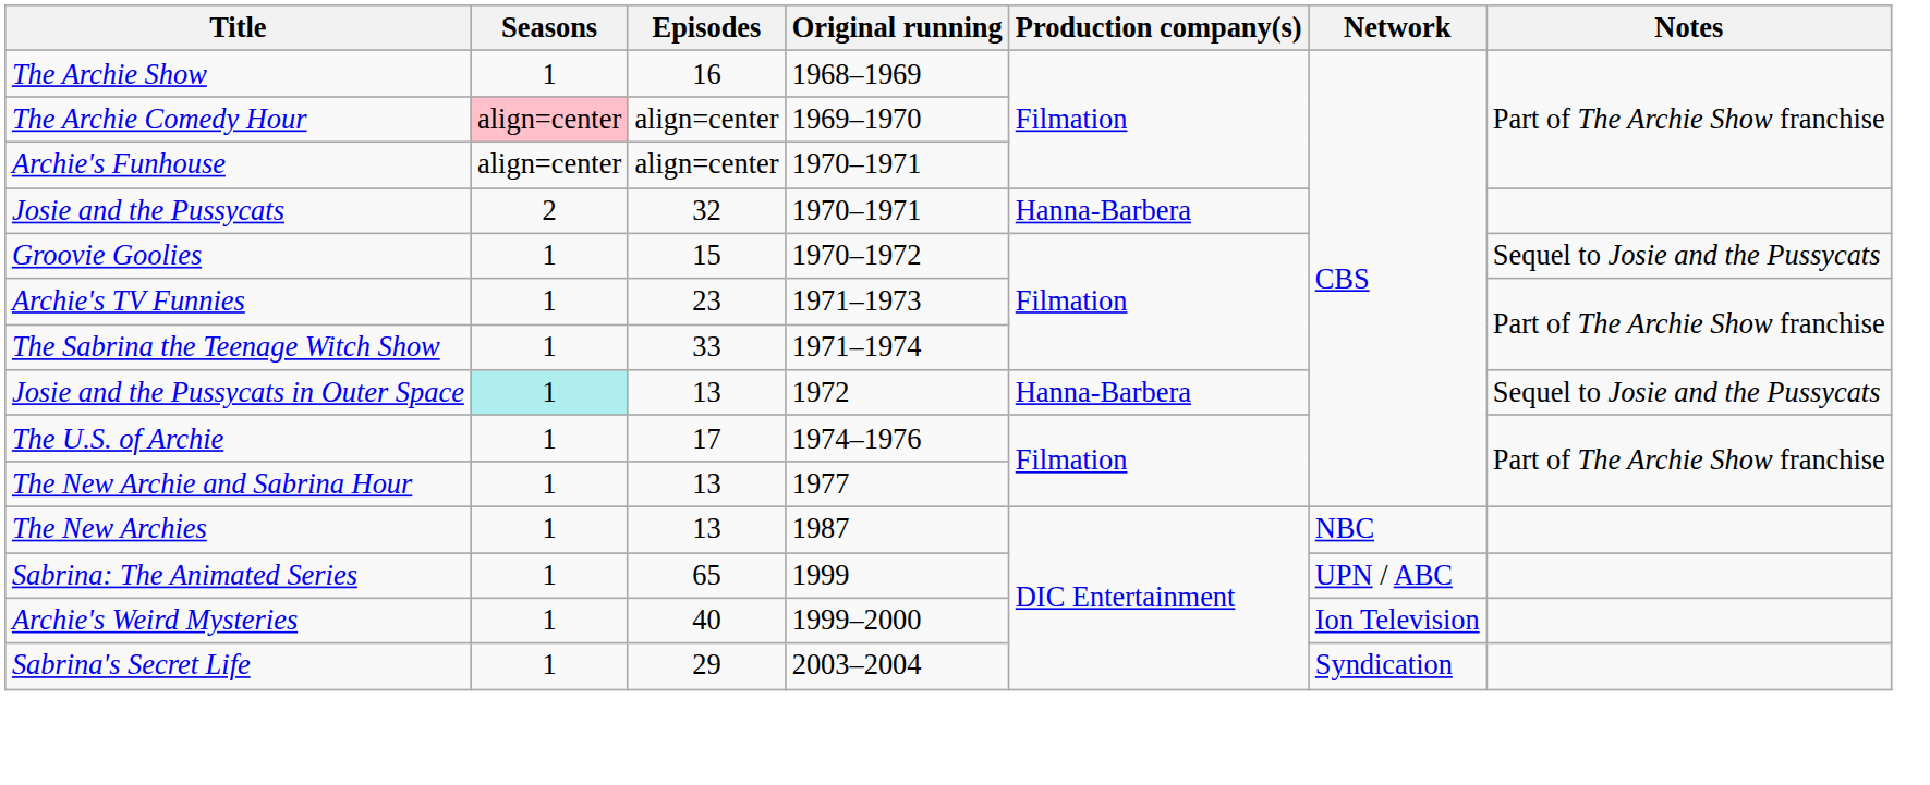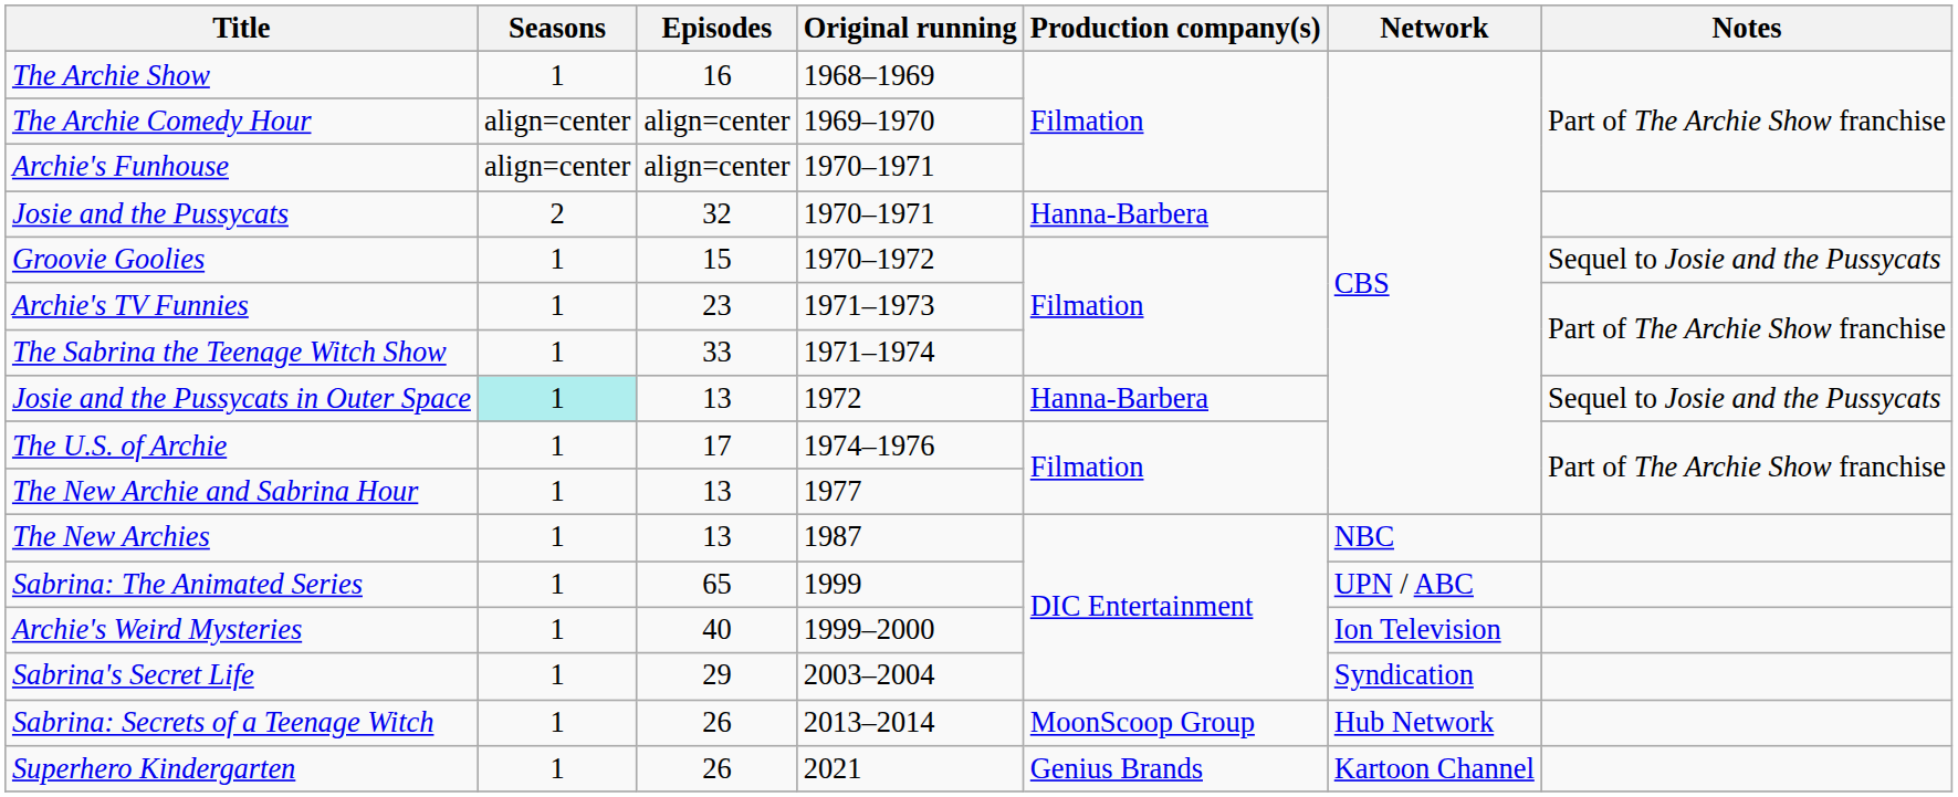The Archie Comedy Hour | Seasons: pink background -> no background
+ row: Sabrina: Secrets of a Teenage Witch | 1 | 26 | 2013–2014 | MoonScoop Group | Hub Network
+ row: Superhero Kindergarten | 1 | 26 | 2021 | Genius Brands | Kartoon Channel
